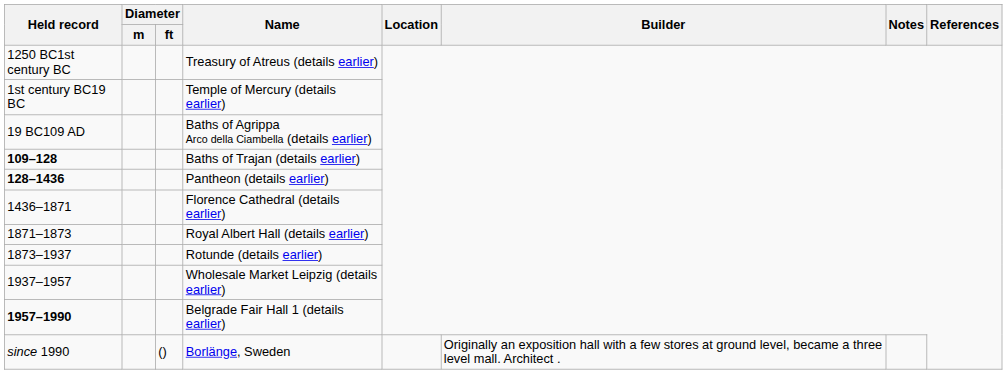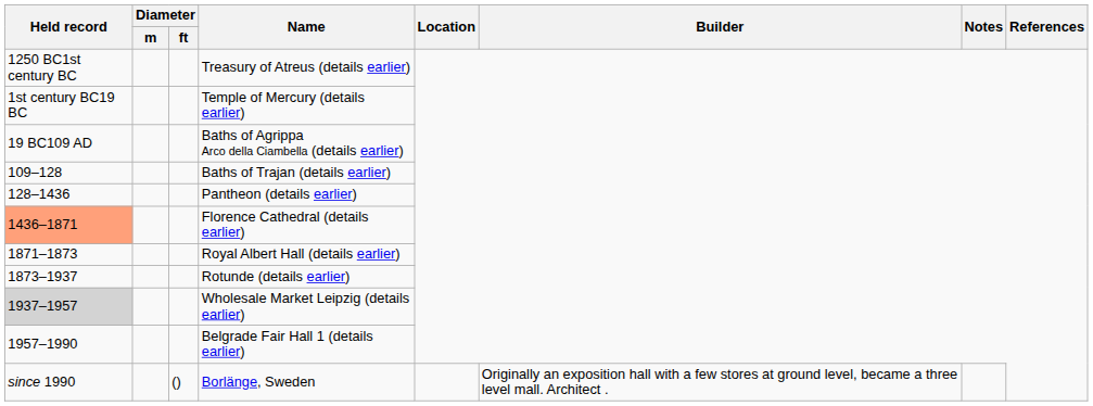Baths of Trajan (details earlier) | Held record: bold -> normal
Pantheon (details earlier) | Held record: bold -> normal
Florence Cathedral (details earlier) | Held record: no background -> lightsalmon background
Wholesale Market Leipzig (details earlier) | Held record: no background -> lightgrey background
Belgrade Fair Hall 1 (details earlier) | Held record: bold -> normal
